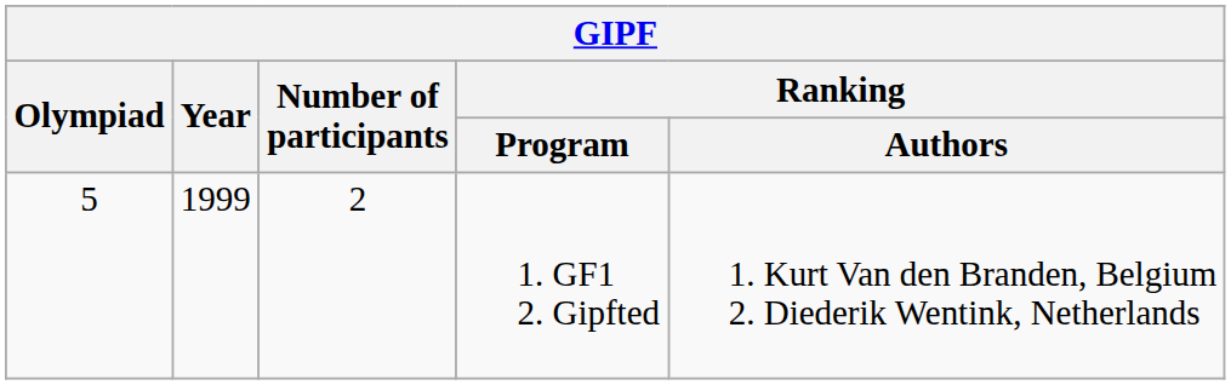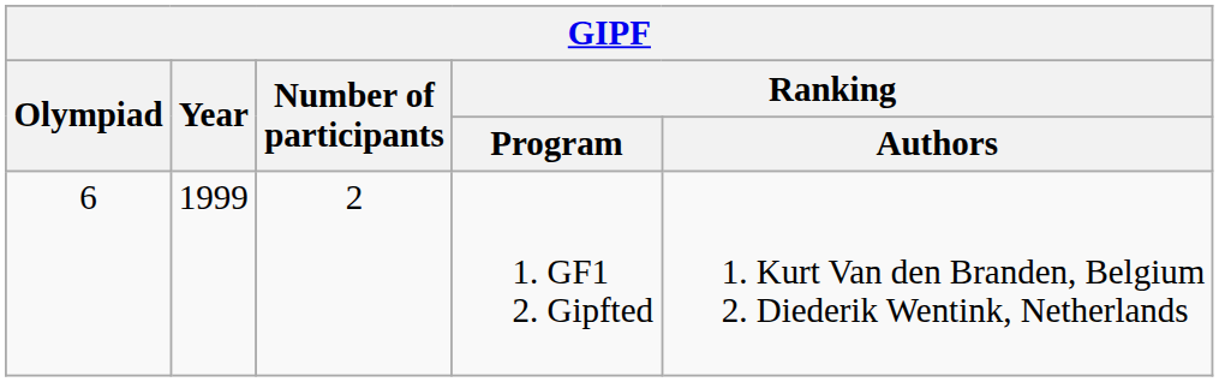GF1 Gipfted | Olympiad: 5 -> 6
